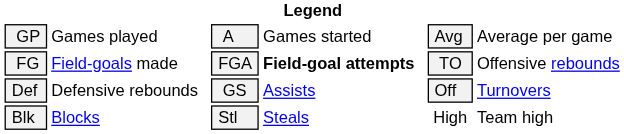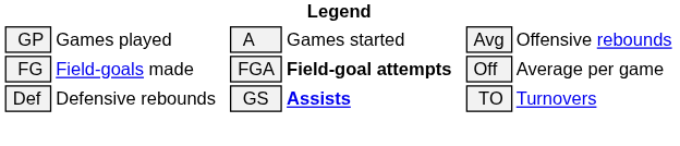GP | column 6: Average per game -> Offensive rebounds
FG | column 5: TO -> Off
FG | column 6: Offensive rebounds -> Average per game
Def | column 4: normal -> bold
Def | column 5: Off -> TO
- row: Blk | Blocks | Stl | Steals | High | Team high
